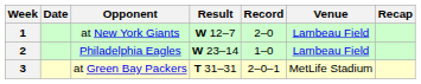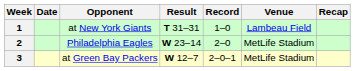1 | Result: W 12–7 -> T 31–31
1 | Record: 2–0 -> 1–0
2 | Record: 1–0 -> 2–0
2 | Venue: Lambeau Field -> MetLife Stadium
3 | Result: T 31–31 -> W 12–7
